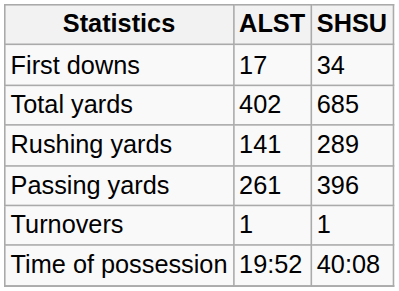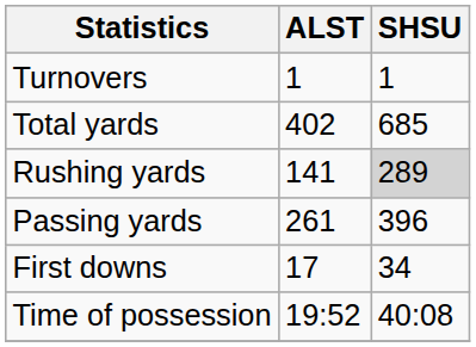rows swapped: First downs <-> Turnovers
Rushing yards | SHSU: no background -> lightgrey background
